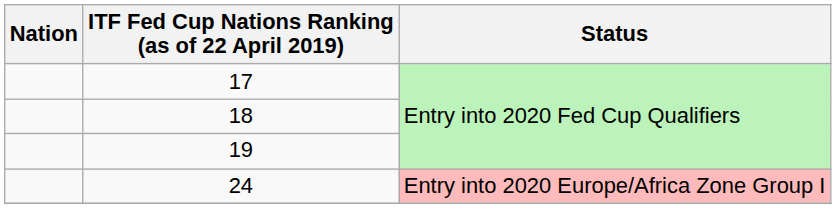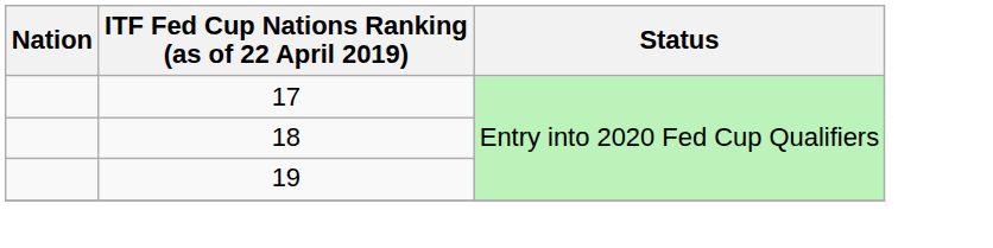- row: 24 | Entry into 2020 Europe/Africa Zone Group I
